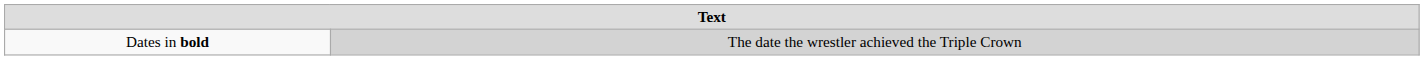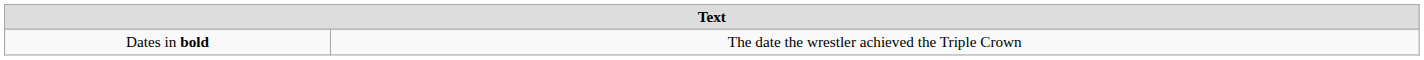Dates in bold | column 2: lightgrey background -> no background
